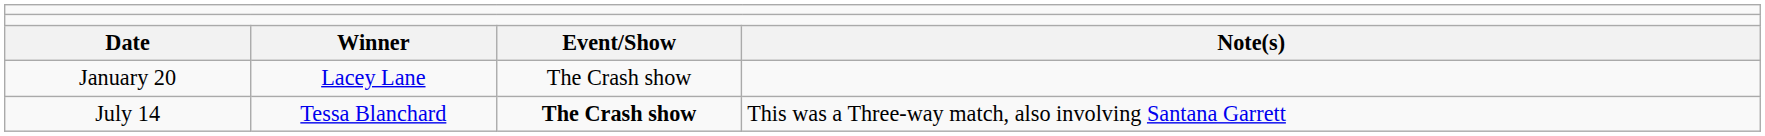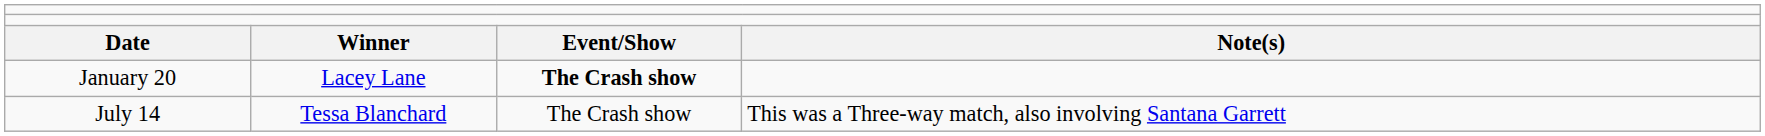January 20 | column 3: normal -> bold
July 14 | column 3: bold -> normal
